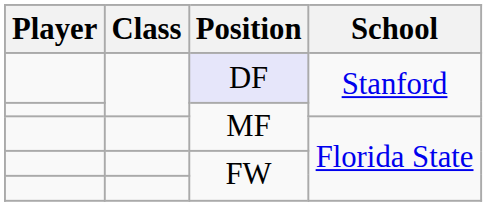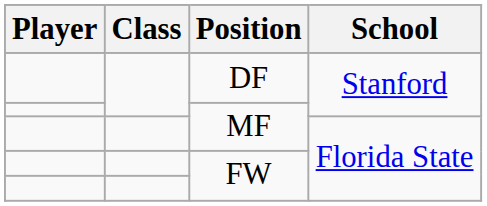DF | Position: lavender background -> no background
